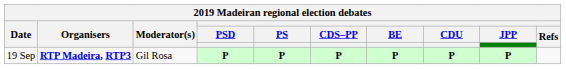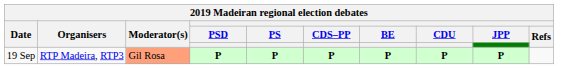19 Sep | Organisers: bold -> normal
19 Sep | Moderator(s): no background -> lightsalmon background
